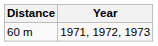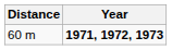60 m | Year: normal -> bold
